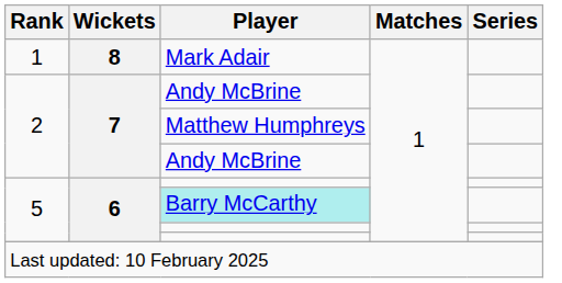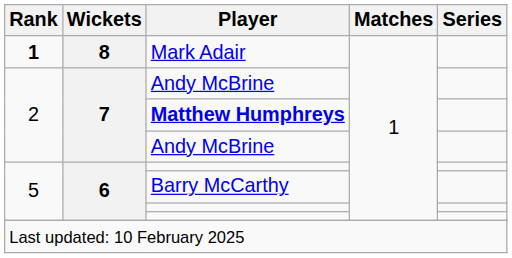Mark Adair | Rank: normal -> bold
Matthew Humphreys | Player: normal -> bold
Barry McCarthy | Player: paleturquoise background -> no background
